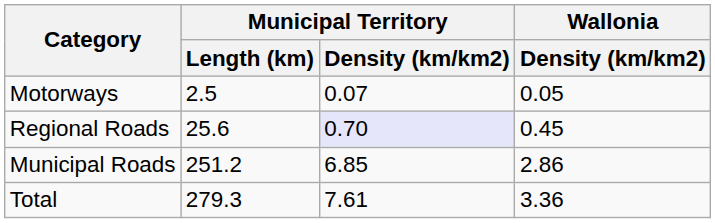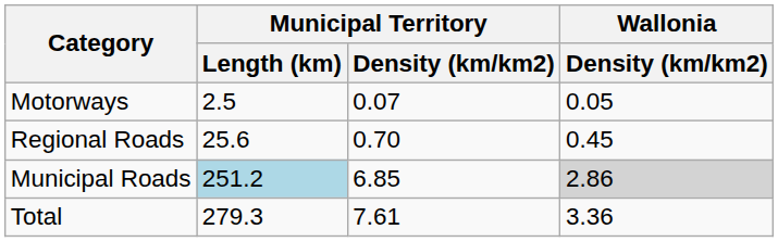Regional Roads | Municipal Territory / Density (km/km2): lavender background -> no background
Municipal Roads | Municipal Territory / Length (km): no background -> lightblue background
Municipal Roads | Wallonia / Density (km/km2): no background -> lightgrey background
